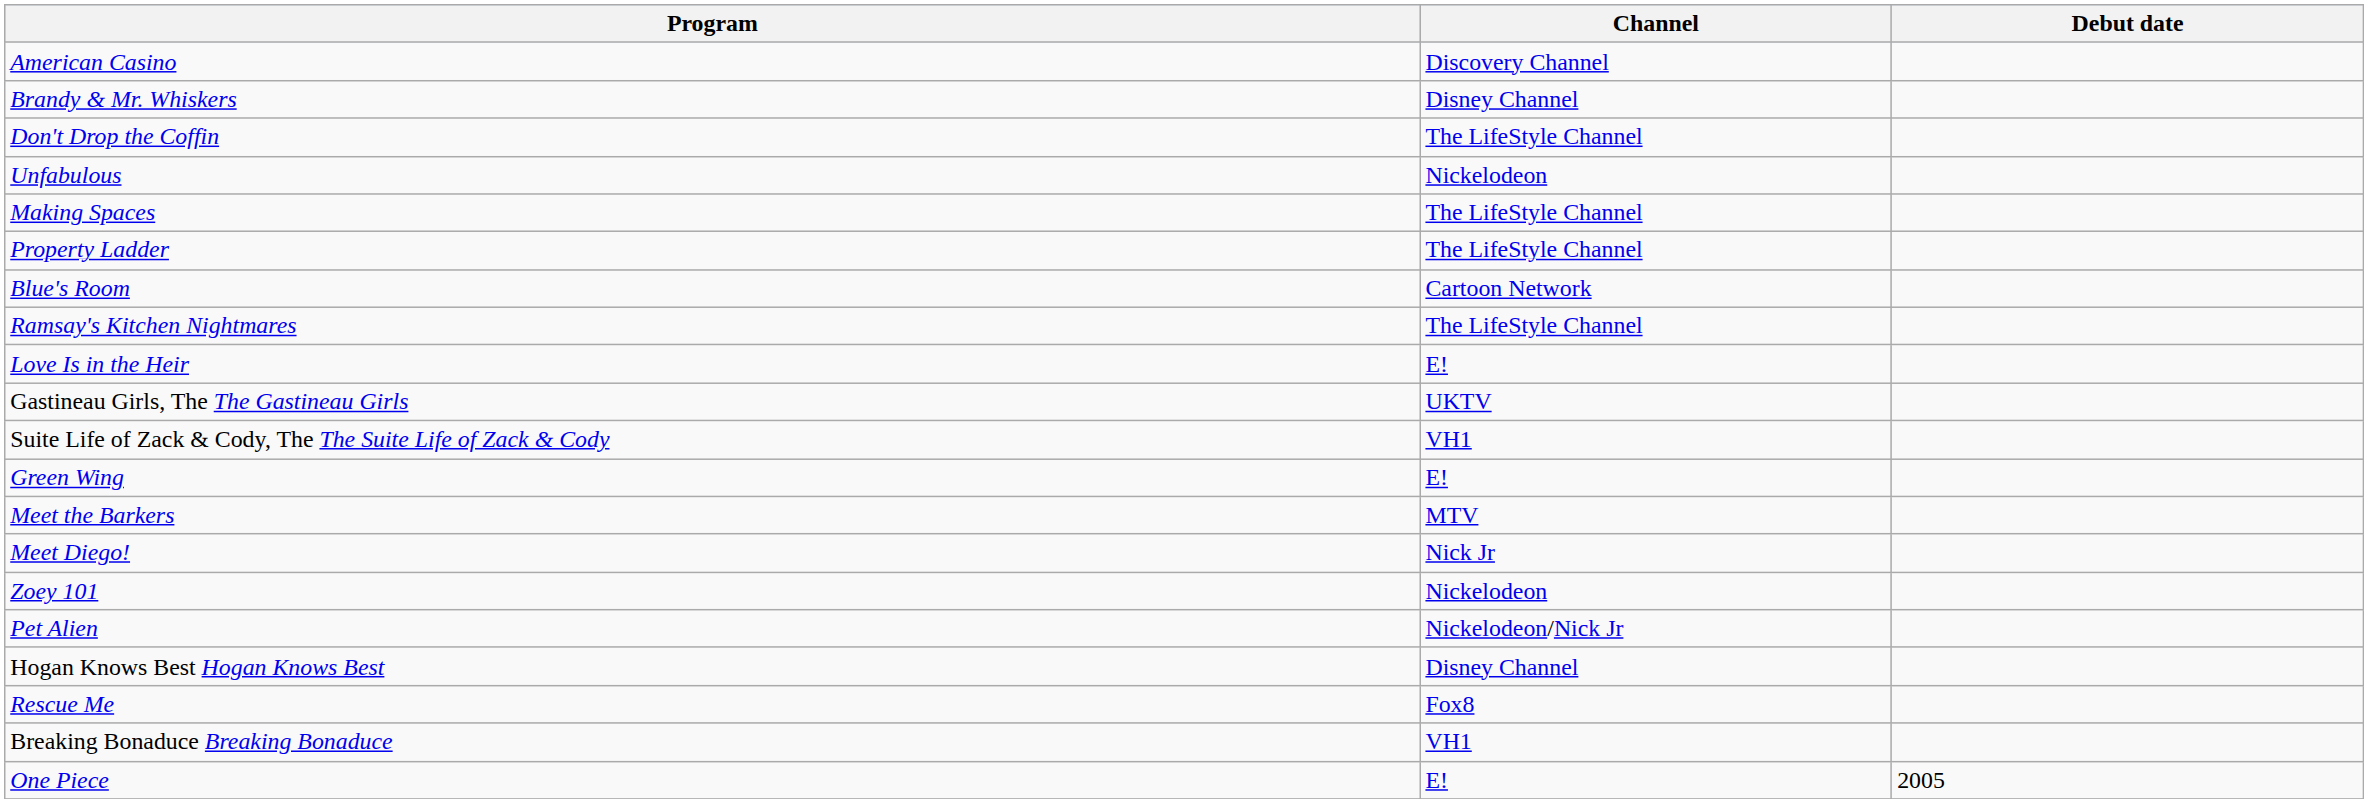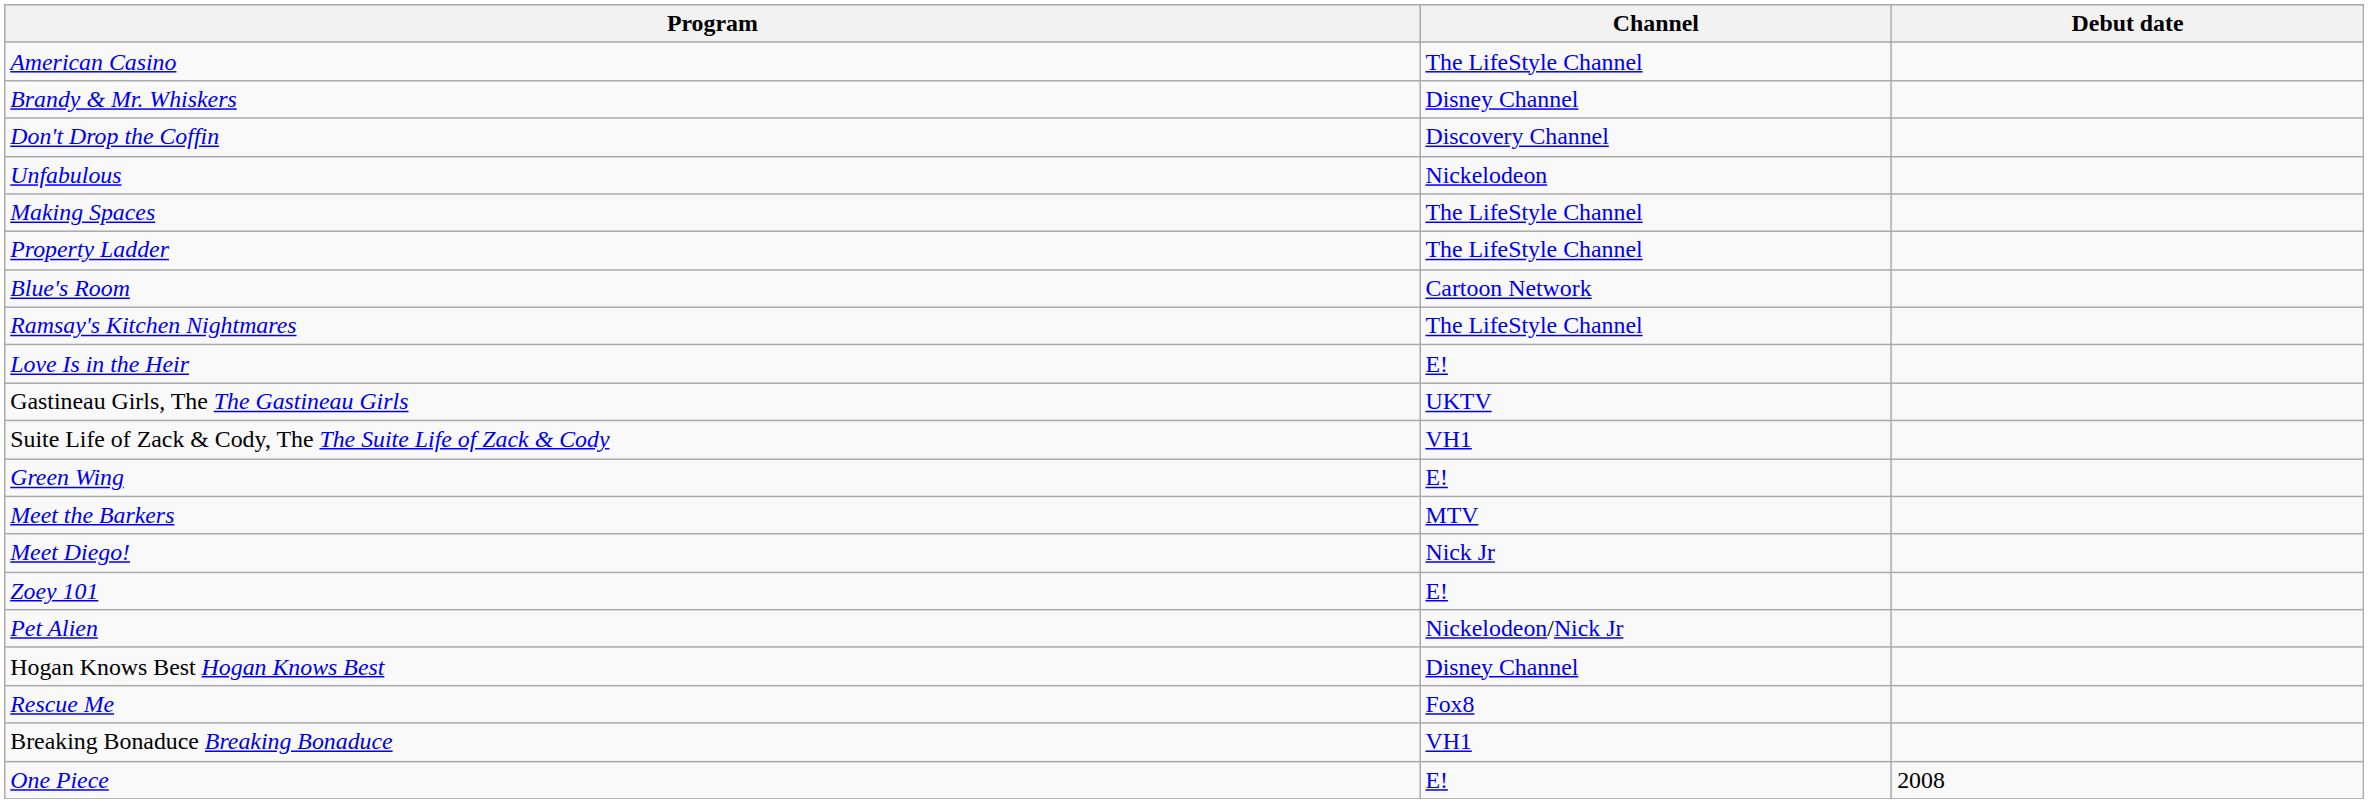American Casino | Channel: Discovery Channel -> The LifeStyle Channel
Don't Drop the Coffin | Channel: The LifeStyle Channel -> Discovery Channel
Zoey 101 | Channel: Nickelodeon -> E!
One Piece | Debut date: 2005 -> 2008
